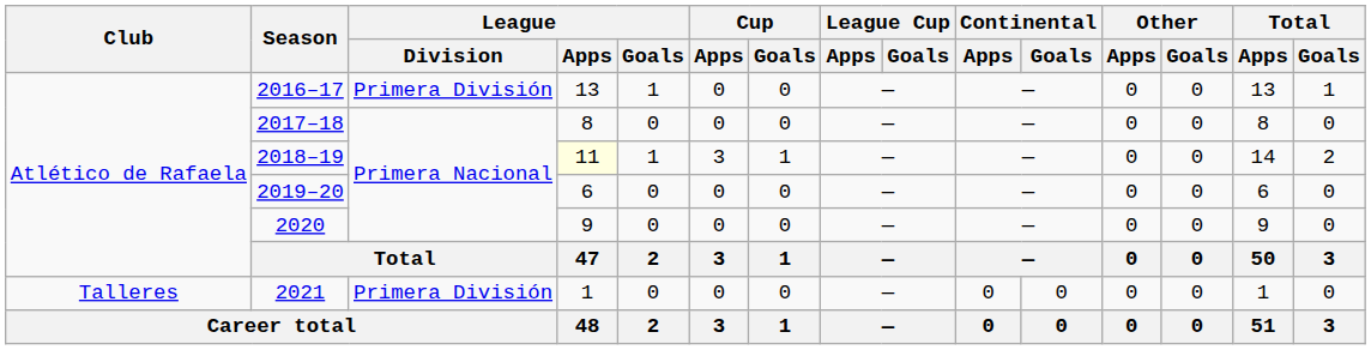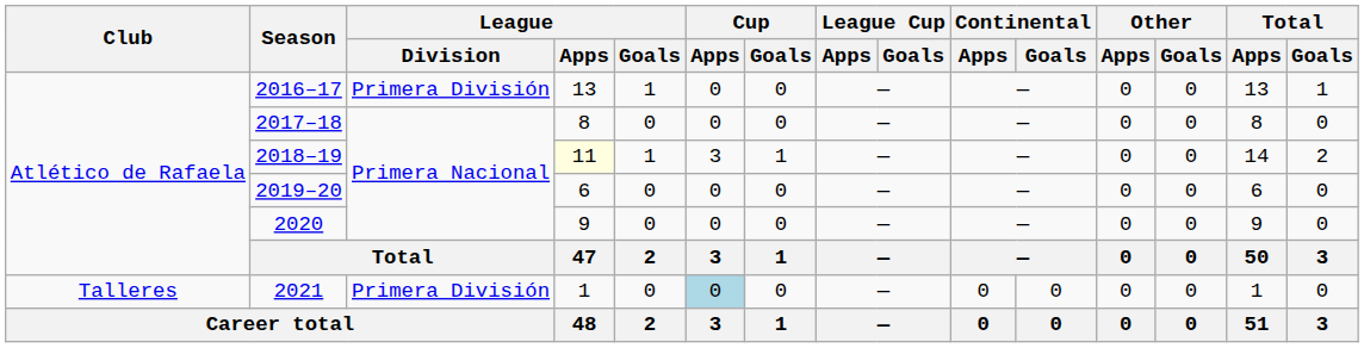2021 | Cup / Apps: no background -> lightblue background
